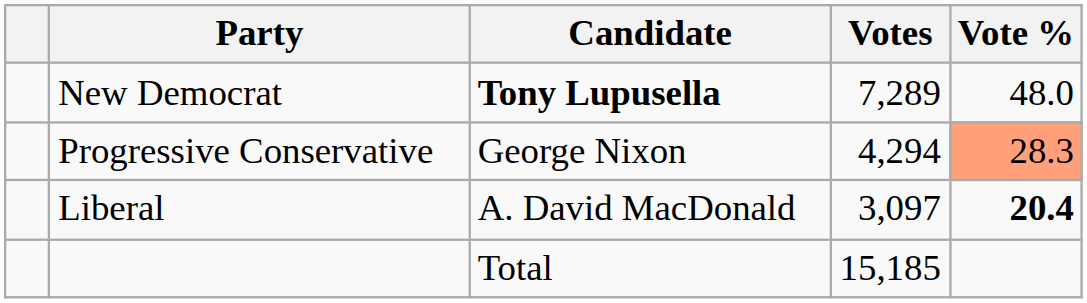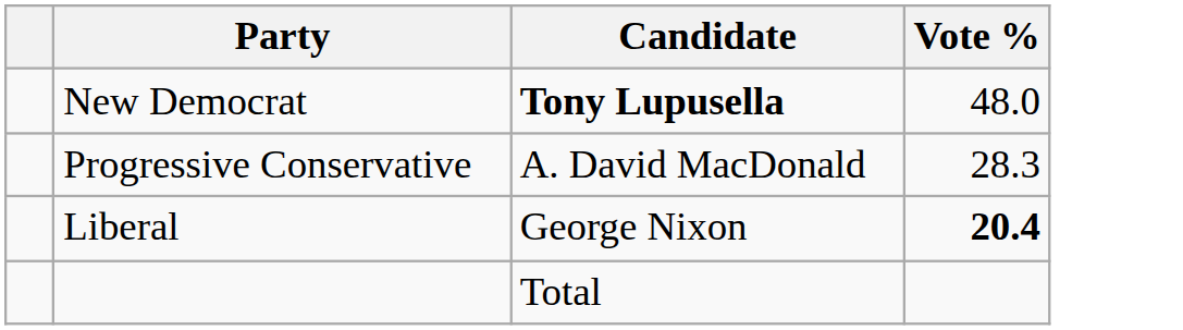- column: Votes | 7,289 | 4,294 | 3,097 | 15,185
Progressive Conservative | Candidate: George Nixon -> A. David MacDonald
Progressive Conservative | Vote %: lightsalmon background -> no background
Liberal | Candidate: A. David MacDonald -> George Nixon
